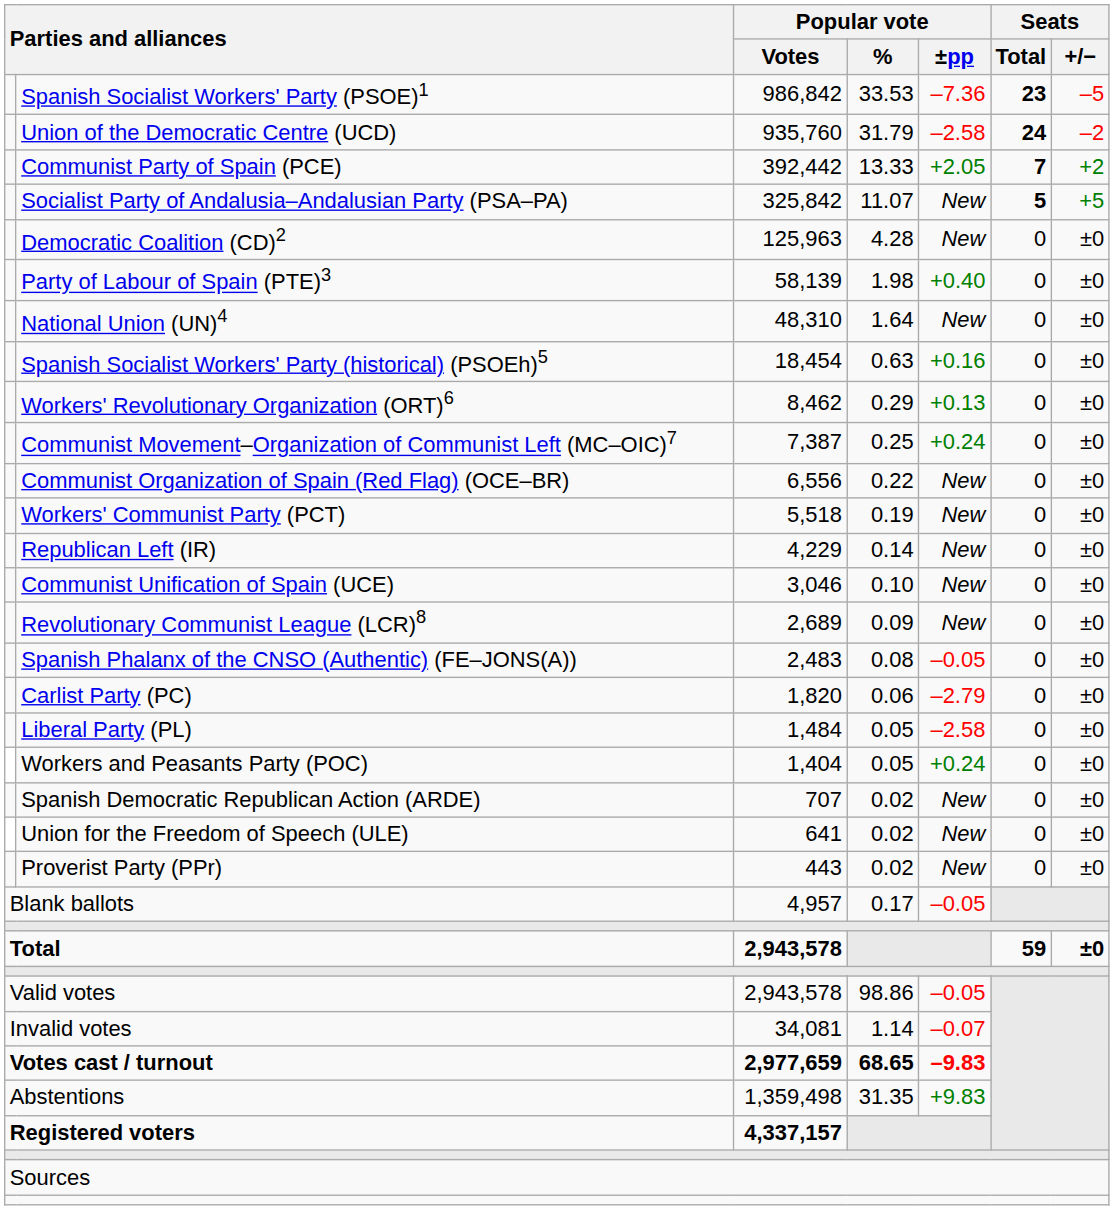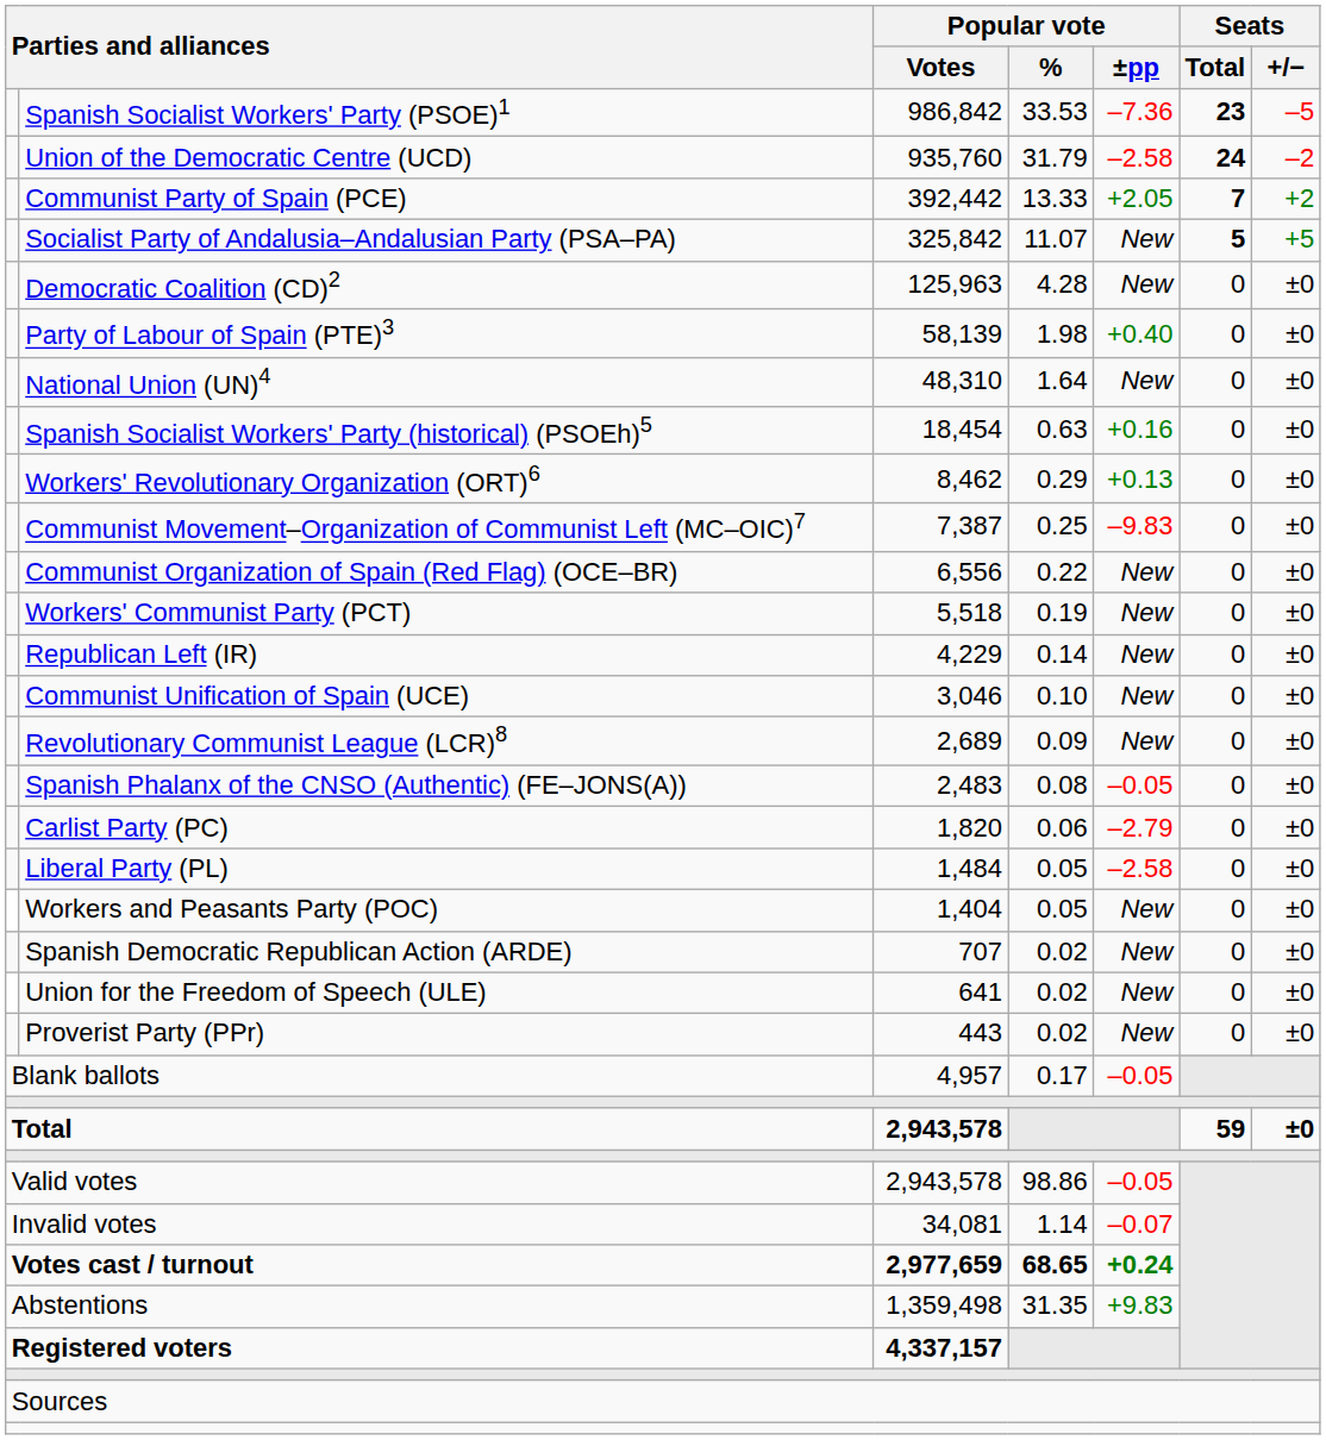Communist Movement–Organization of Communist Left (MC–OIC)7 | Popular vote / ±pp: +0.24 -> –9.83
Workers and Peasants Party (POC) | Popular vote / ±pp: +0.24 -> New
Votes cast / turnout | Popular vote / ±pp: –9.83 -> +0.24
